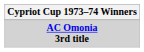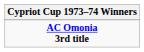row 2 | column 1: lightgrey background -> no background
